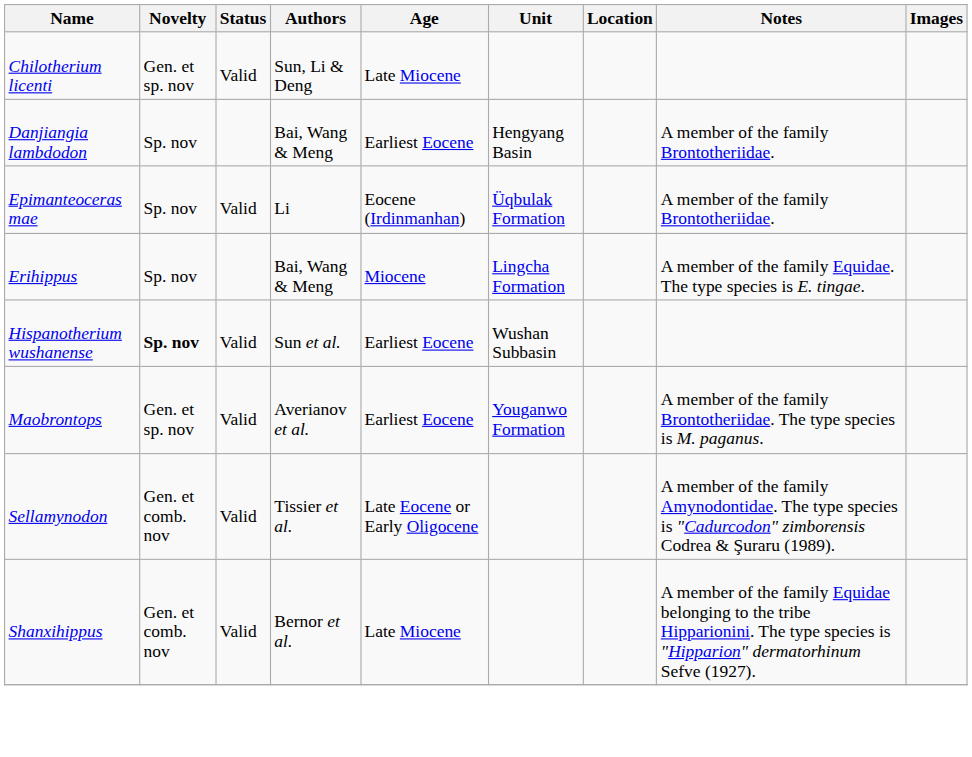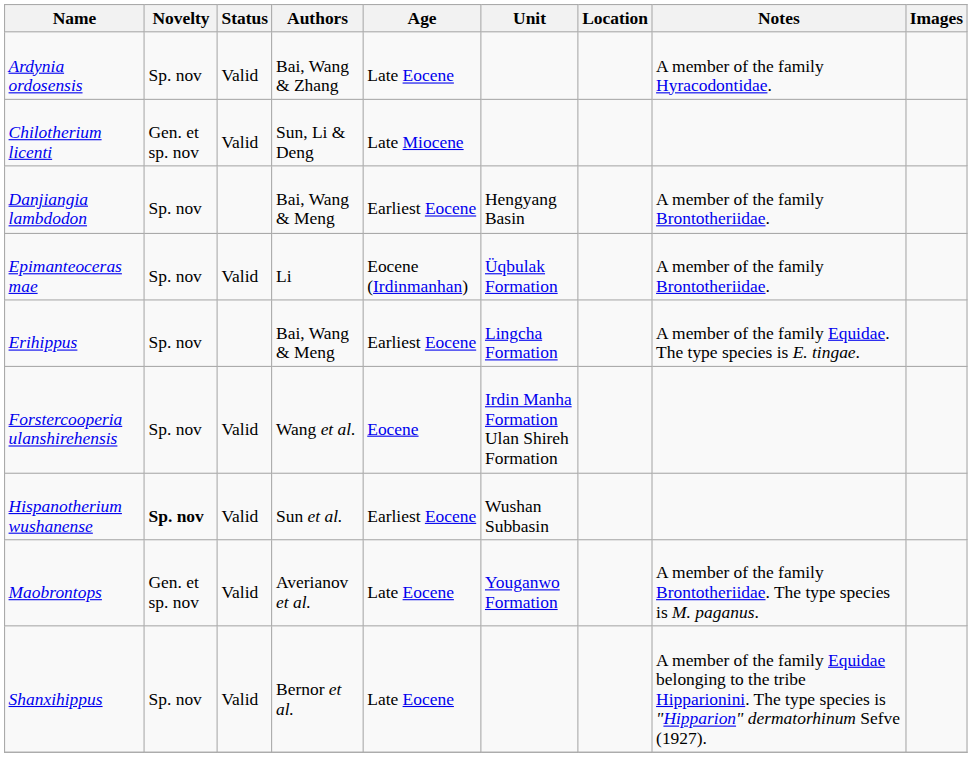+ row: Ardynia ordosensis | Sp. nov | Valid | Bai, Wang & Zhang | Late Eocene | A member of the family Hyracodontidae.
Erihippus | Age: Miocene -> Earliest Eocene
+ row: Forstercooperia ulanshirehensis | Sp. nov | Valid | Wang et al. | Eocene | Irdin Manha Formation Ulan Shireh Formation
Maobrontops | Age: Earliest Eocene -> Late Eocene
- row: Sellamynodon | Gen. et comb. nov | Valid | Tissier et al. | Late Eocene or Early Oligocene | A member of the family Amynodontidae. The type species is "Cadurcodon" zimborensis Codrea & Şuraru (1989).
Shanxihippus | Novelty: Gen. et comb. nov -> Sp. nov
Shanxihippus | Age: Late Miocene -> Late Eocene
